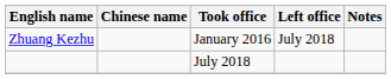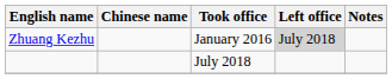Zhuang Kezhu | Left office: no background -> lightgrey background
